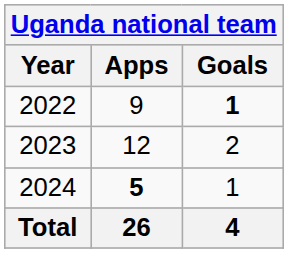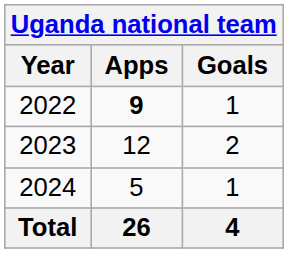2022 | Apps: normal -> bold
2022 | Goals: bold -> normal
2024 | Apps: bold -> normal
